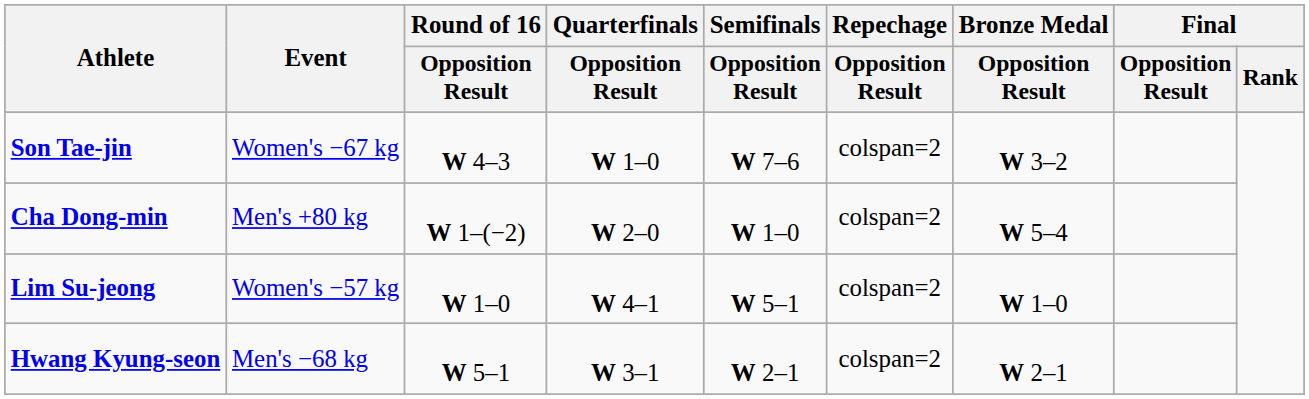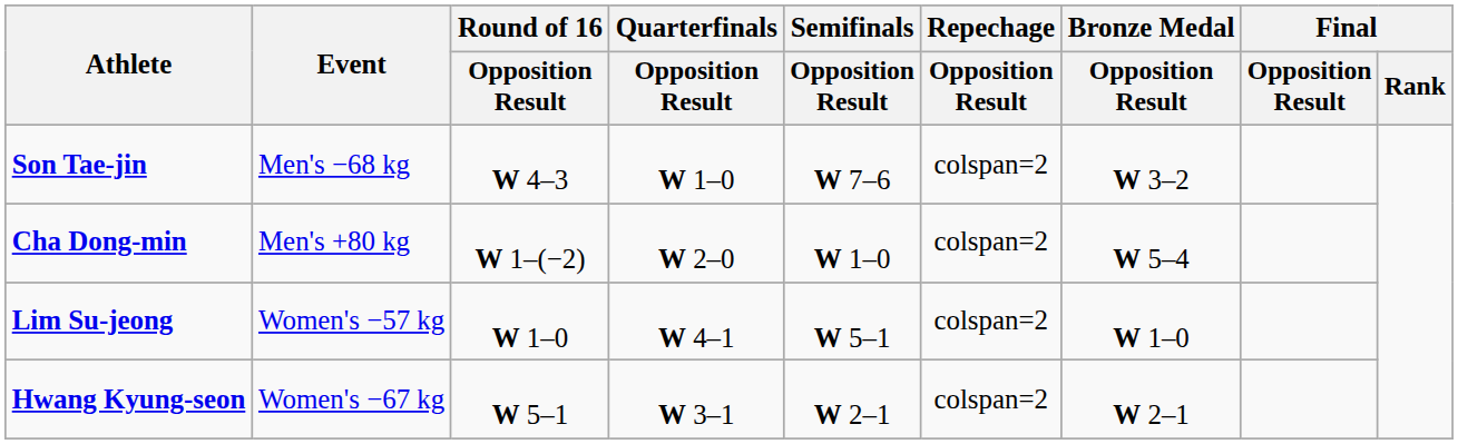Son Tae-jin | Event: Women's −67 kg -> Men's −68 kg
Hwang Kyung-seon | Event: Men's −68 kg -> Women's −67 kg
